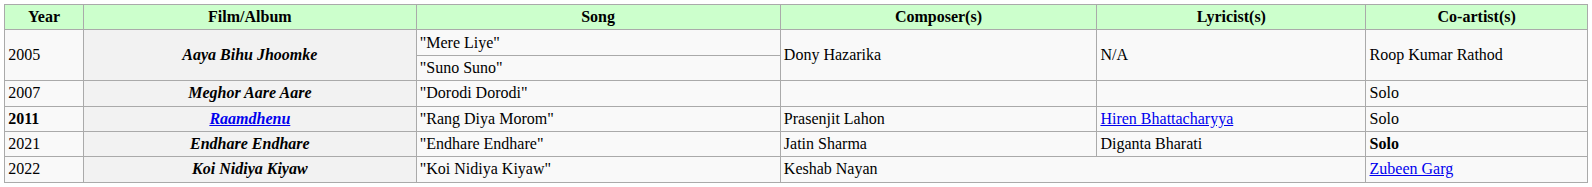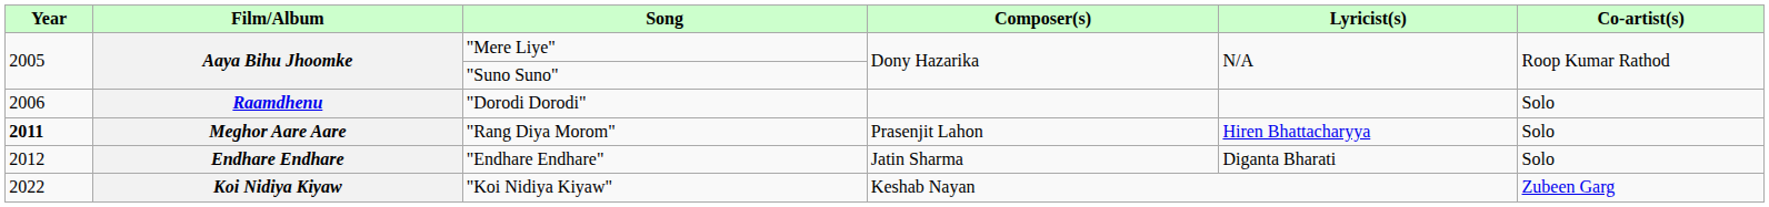"Dorodi Dorodi" | Year: 2007 -> 2006
"Dorodi Dorodi" | Film/Album: Meghor Aare Aare -> Raamdhenu
"Rang Diya Morom" | Film/Album: Raamdhenu -> Meghor Aare Aare
"Endhare Endhare" | Year: 2021 -> 2012
"Endhare Endhare" | Co-artist(s): bold -> normal
